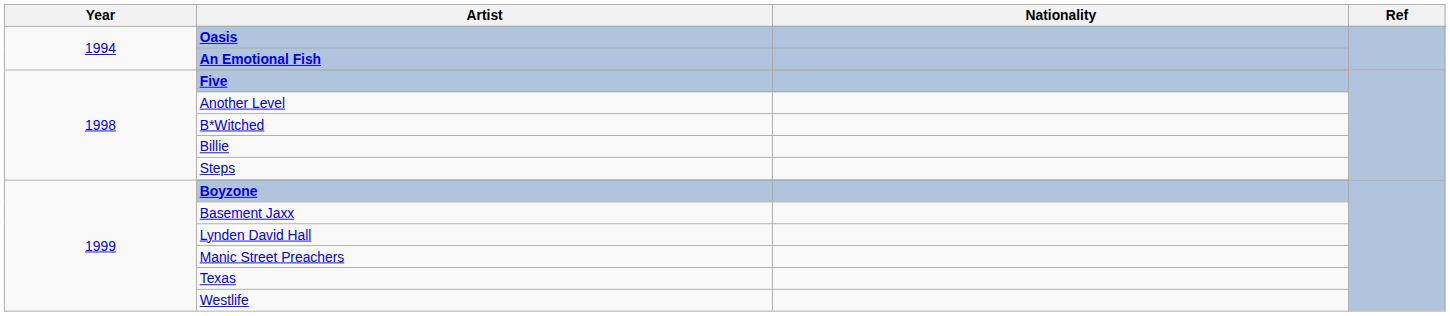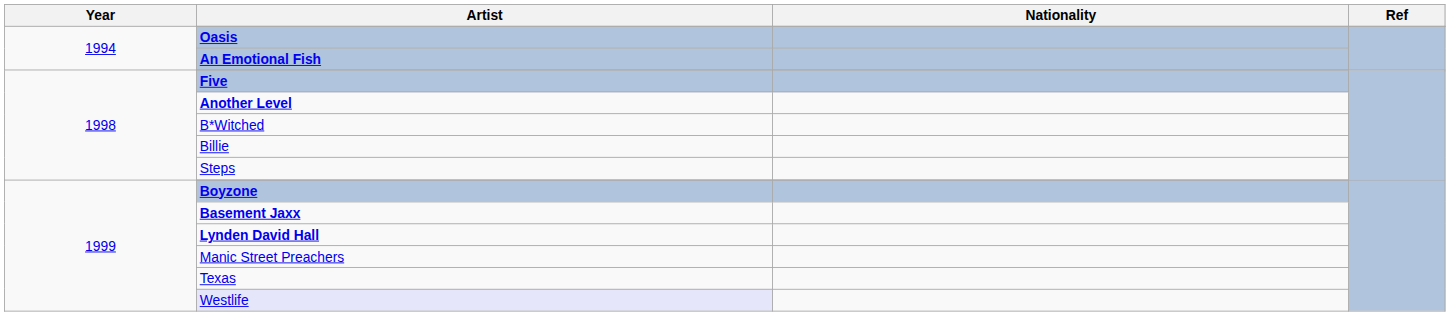Another Level | Artist: normal -> bold
Basement Jaxx | Artist: normal -> bold
Lynden David Hall | Artist: normal -> bold
Westlife | Artist: no background -> lavender background
